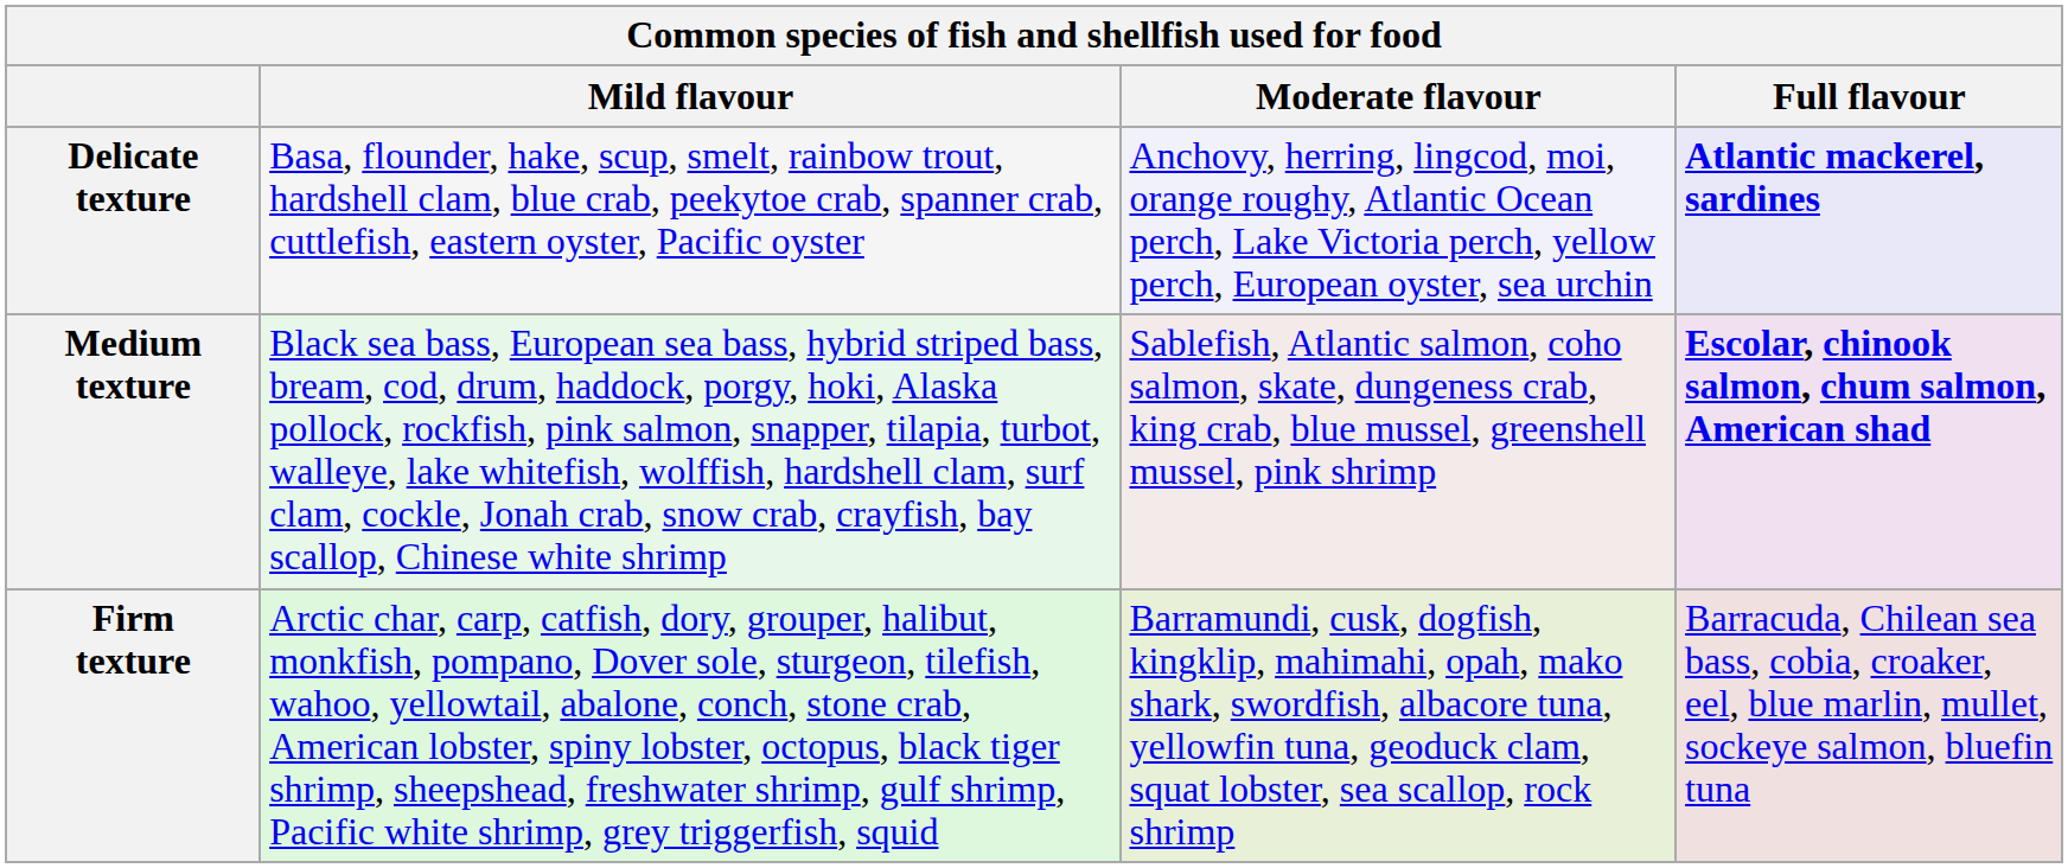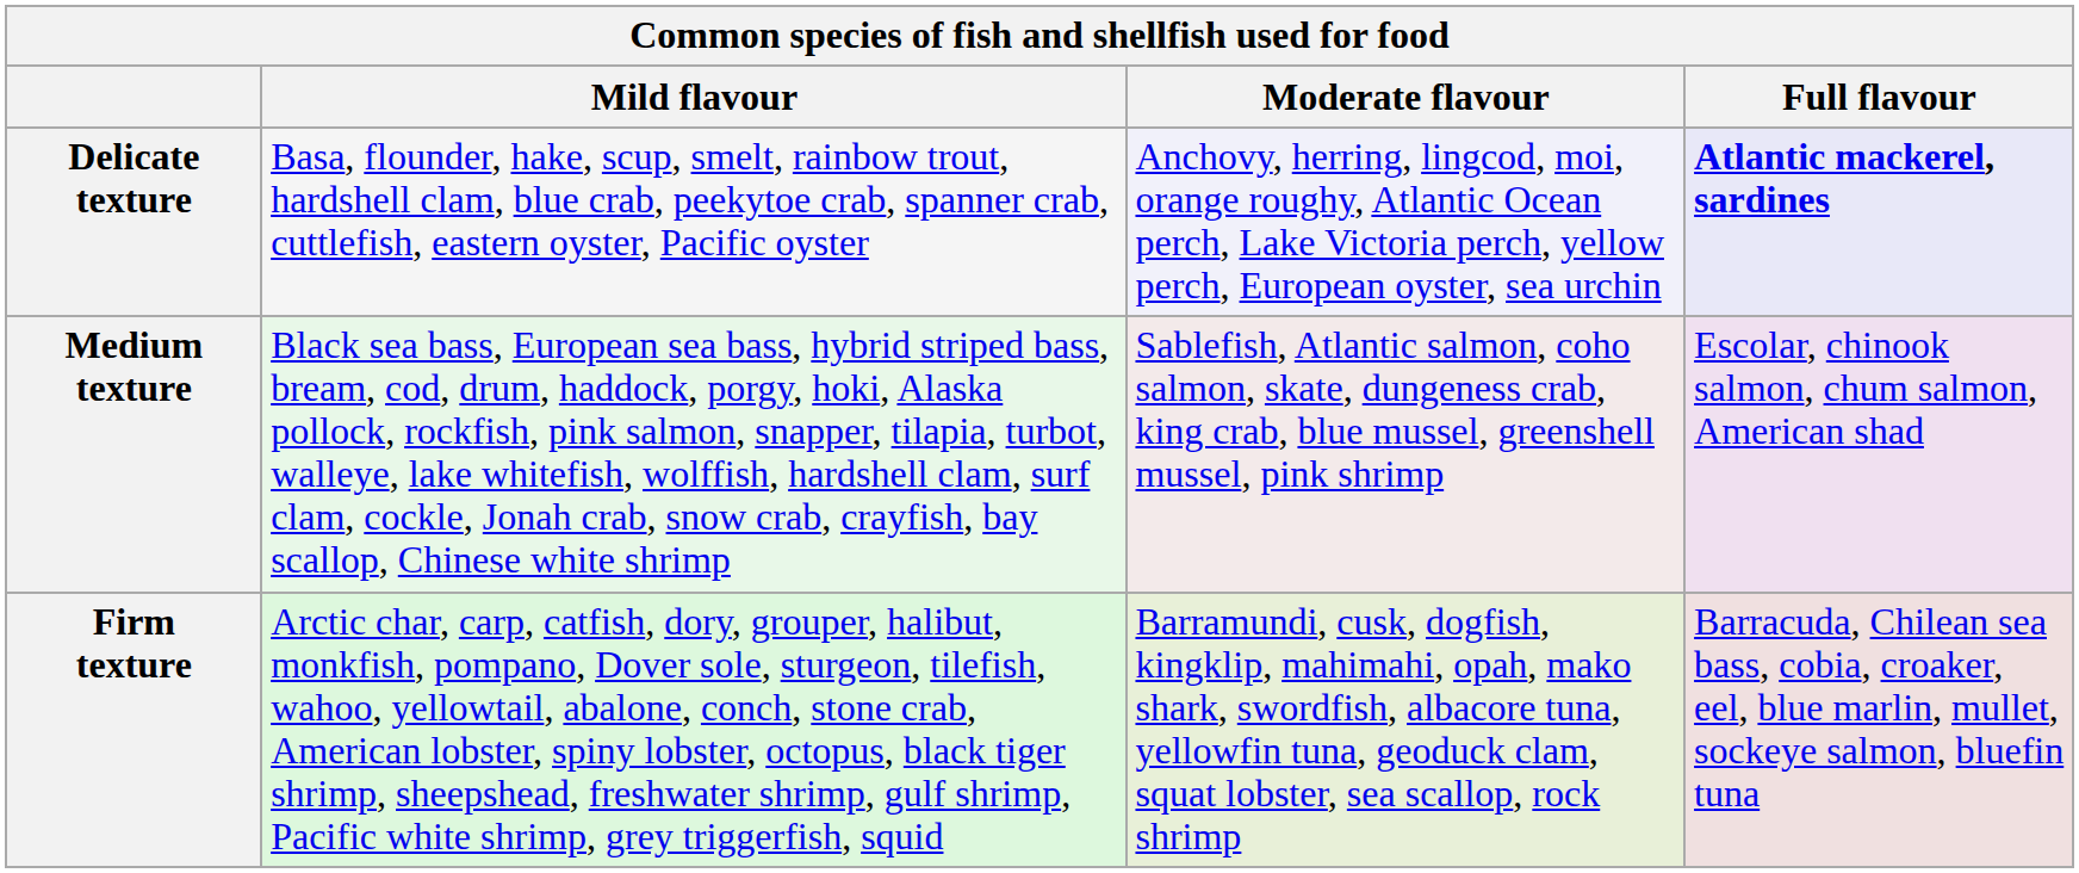Medium texture | Full flavour: bold -> normal
